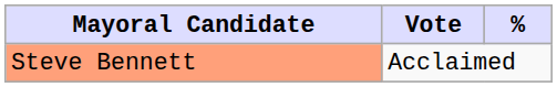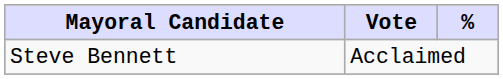Steve Bennett | Mayoral Candidate: lightsalmon background -> no background
